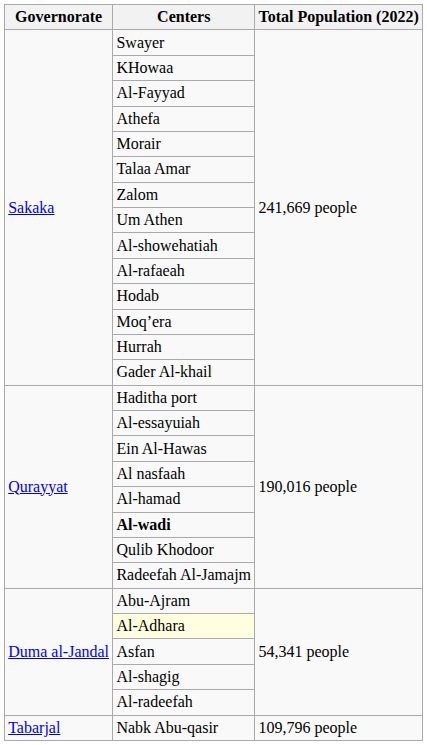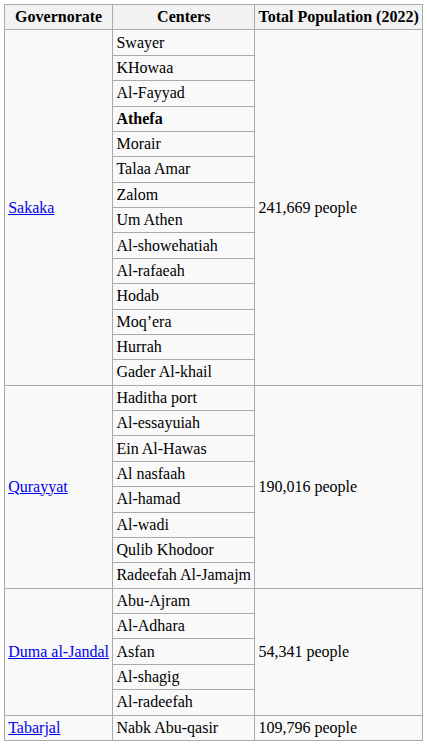Athefa | Centers: normal -> bold
Al-wadi | Centers: bold -> normal
Al-Adhara | Centers: lightyellow background -> no background
